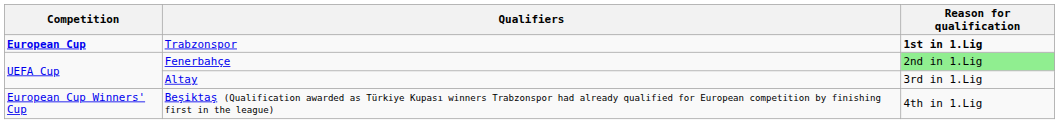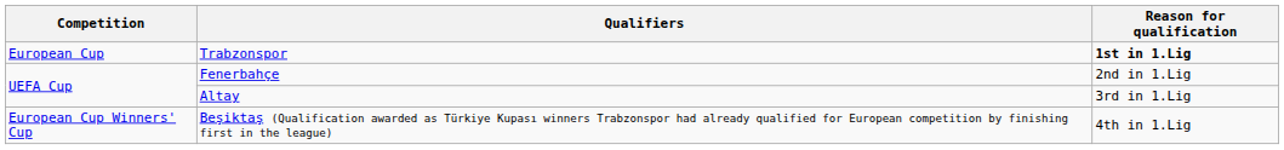Trabzonspor | Competition: bold -> normal
Fenerbahçe | Reason for qualification: lightgreen background -> no background
